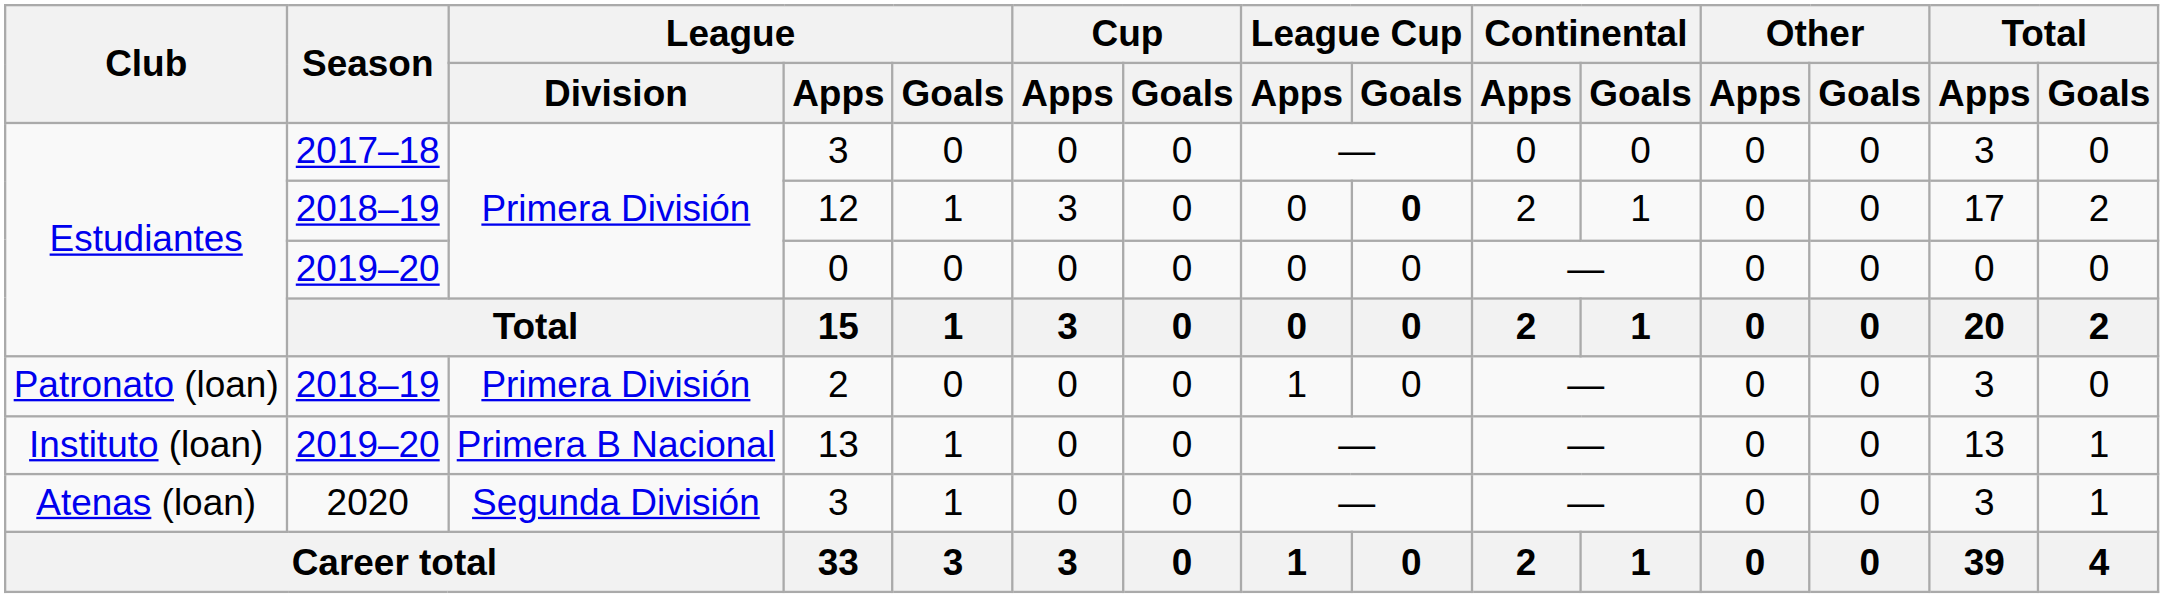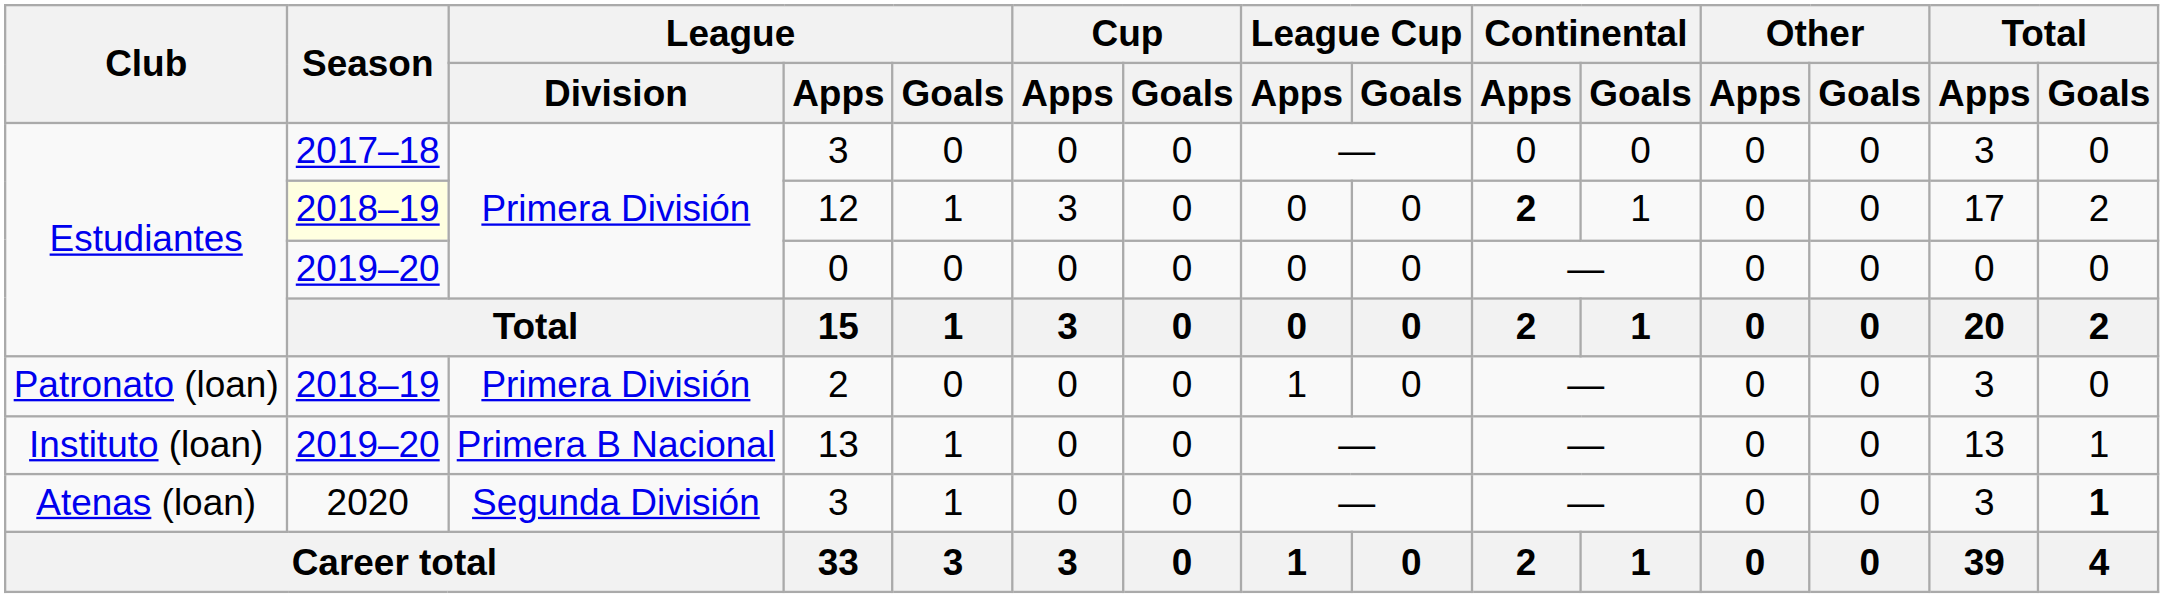12 | Season: no background -> lightyellow background
12 | League Cup / Goals: bold -> normal
12 | Continental / Apps: normal -> bold
Atenas (loan) / 3 | Total / Goals: normal -> bold
